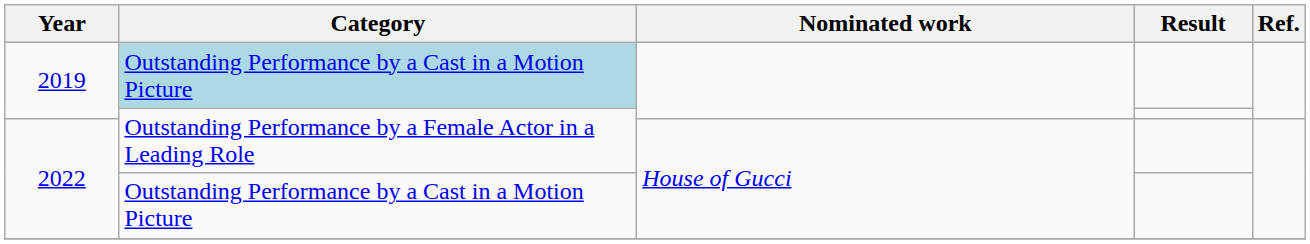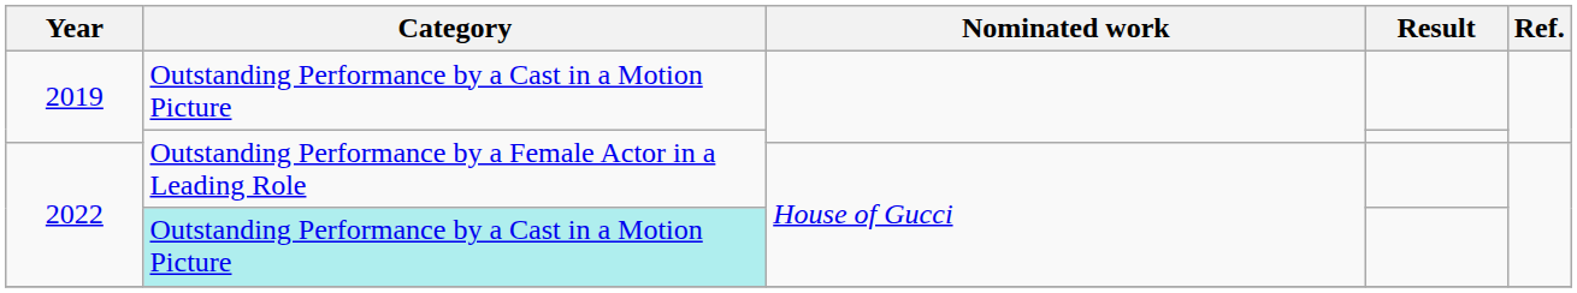2019 / Outstanding Performance by a Cast in a Motion Picture | Category: lightblue background -> no background
2022 / Outstanding Performance by a Cast in a Motion Picture | Category: no background -> paleturquoise background
